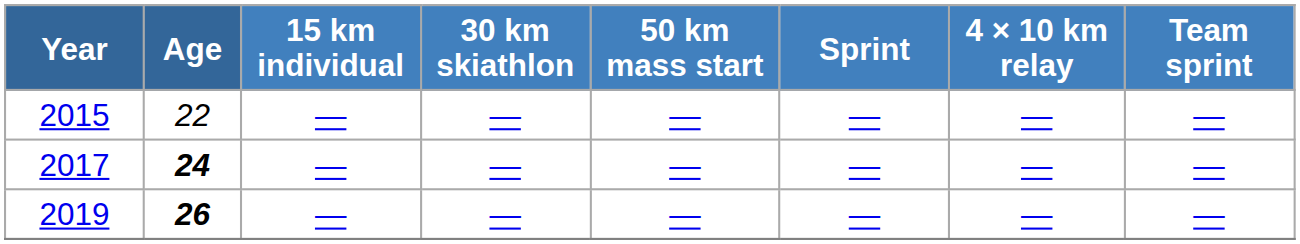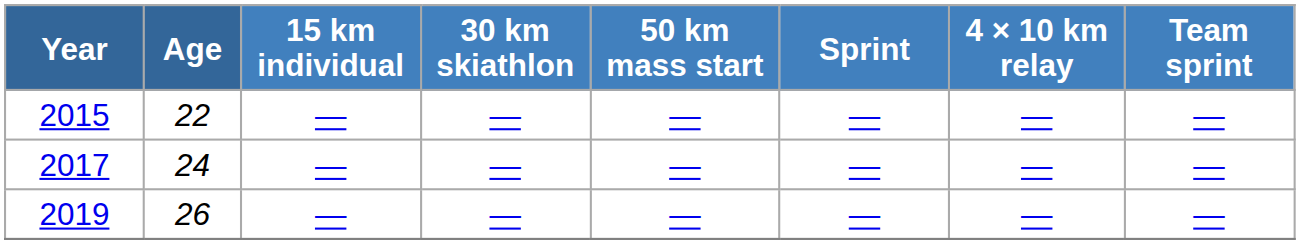2017 | Age: bold -> normal
2019 | Age: bold -> normal
